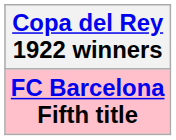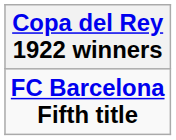row 2 | column 1: pink background -> no background
